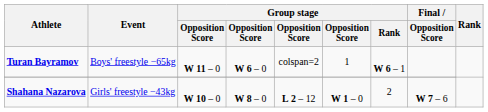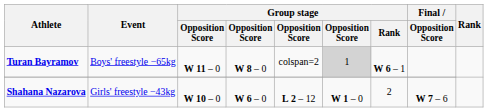Turan Bayramov | column 4: W 6 – 0 -> W 8 – 0
Turan Bayramov | column 6: no background -> lightgrey background
Shahana Nazarova | column 4: W 8 – 0 -> W 6 – 0
